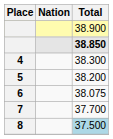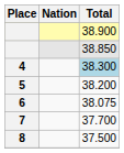38.850 | Total: bold -> normal
38.300 | Total: no background -> lightblue background
37.500 | Total: lightblue background -> no background
